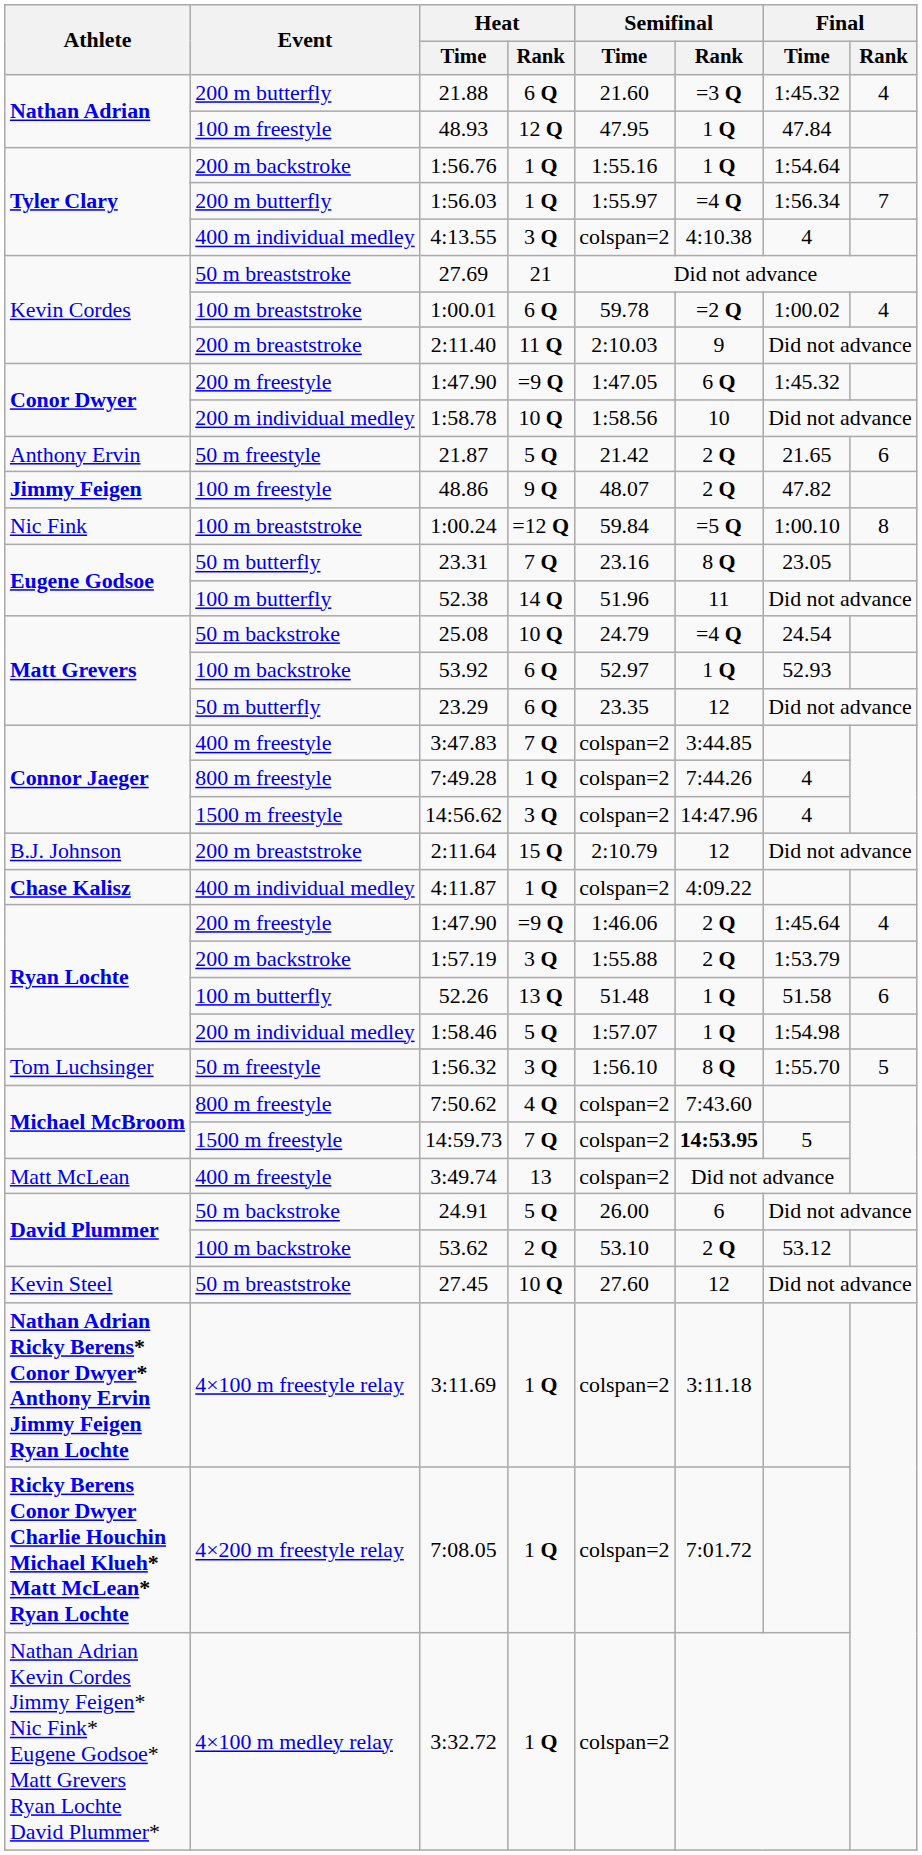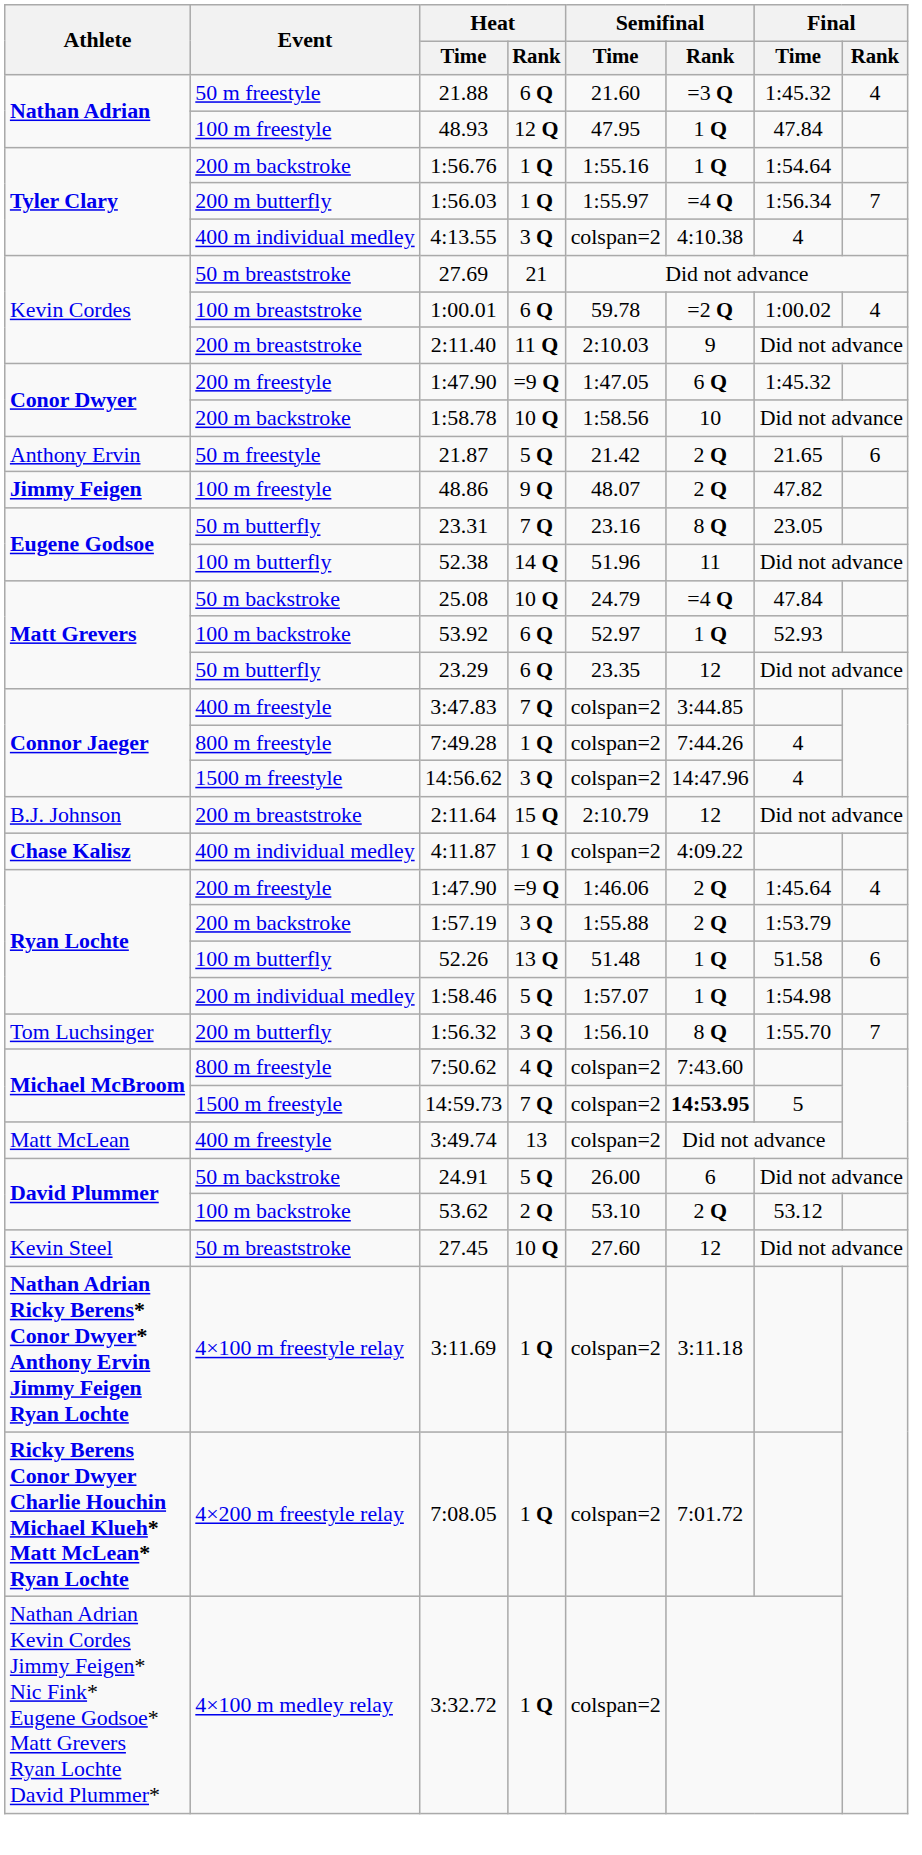21.88 | Event: 200 m butterfly -> 50 m freestyle
1:58.78 | Event: 200 m individual medley -> 200 m backstroke
- row: Nic Fink | 100 m breaststroke | 1:00.24 | =12 Q | 59.84 | =5 Q | 1:00.10 | 8
25.08 | Final / Time: 24.54 -> 47.84
1:56.32 | Event: 50 m freestyle -> 200 m butterfly
1:56.32 | Final / Rank: 5 -> 7
